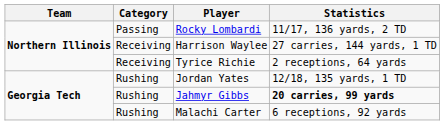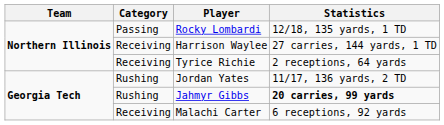Rocky Lombardi | Statistics: 11/17, 136 yards, 2 TD -> 12/18, 135 yards, 1 TD
Jordan Yates | Statistics: 12/18, 135 yards, 1 TD -> 11/17, 136 yards, 2 TD
Malachi Carter | Category: Rushing -> Receiving
